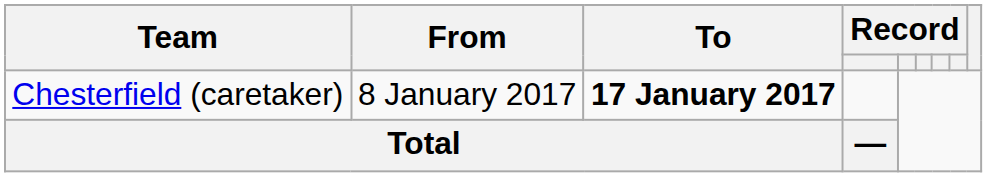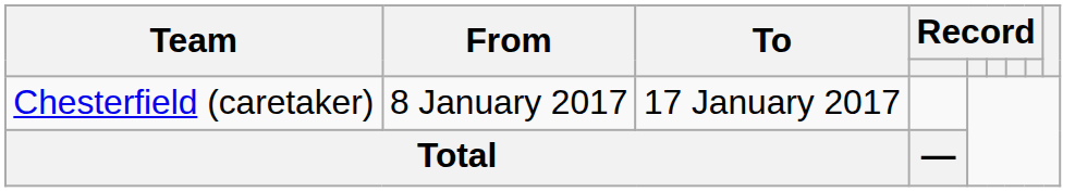Chesterfield (caretaker) | To: bold -> normal
